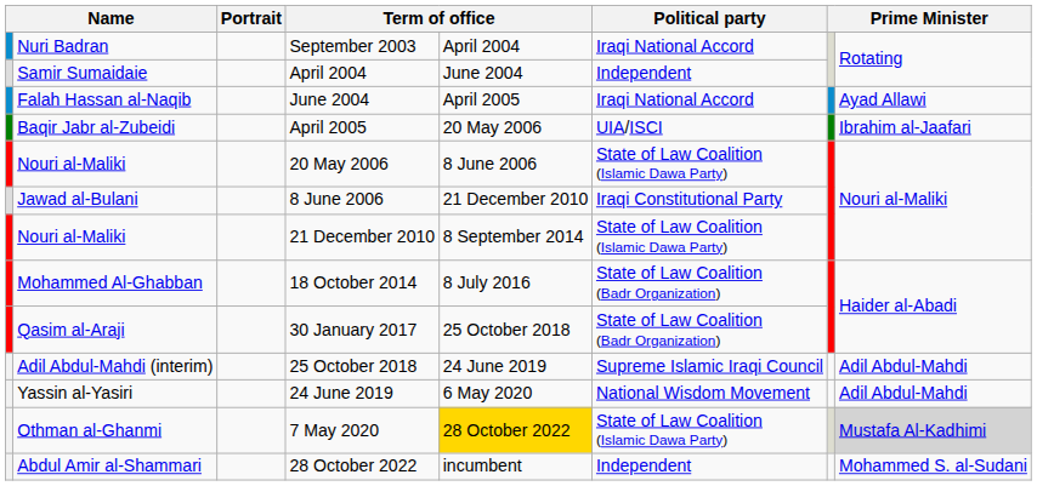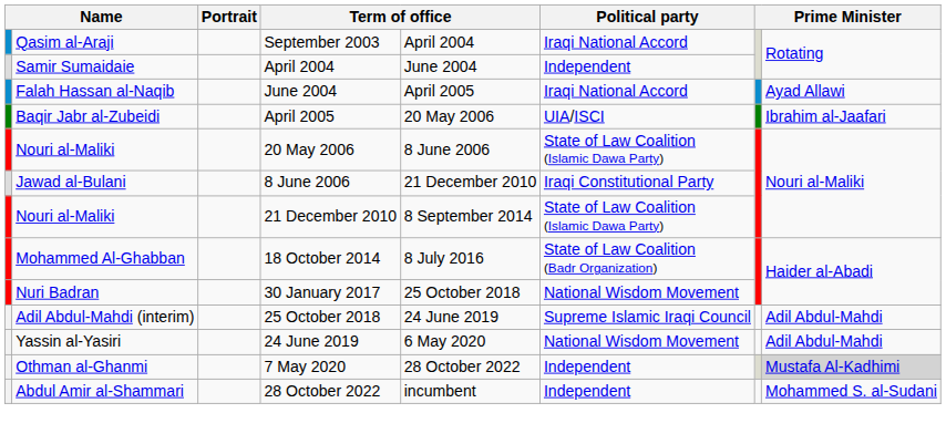September 2003 | column 2: Nuri Badran -> Qasim al-Araji
30 January 2017 | column 2: Qasim al-Araji -> Nuri Badran
30 January 2017 | Political party: State of Law Coalition (Badr Organization) -> National Wisdom Movement
7 May 2020 | column 5: gold background -> no background
7 May 2020 | Political party: State of Law Coalition (Islamic Dawa Party) -> Independent
